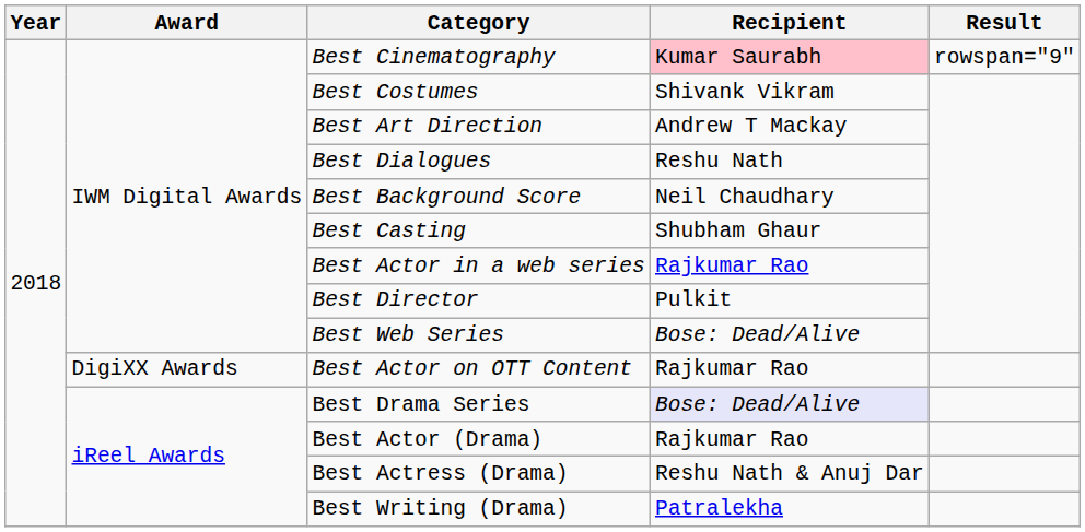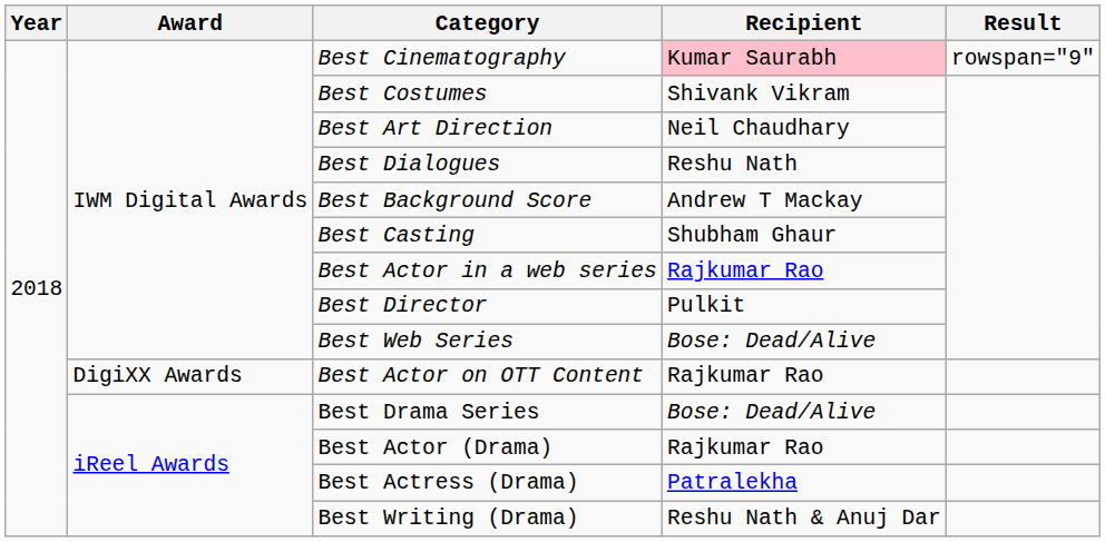Best Art Direction | Recipient: Andrew T Mackay -> Neil Chaudhary
Best Background Score | Recipient: Neil Chaudhary -> Andrew T Mackay
Best Drama Series | Recipient: lavender background -> no background
Best Actress (Drama) | Recipient: Reshu Nath & Anuj Dar -> Patralekha
Best Writing (Drama) | Recipient: Patralekha -> Reshu Nath & Anuj Dar
